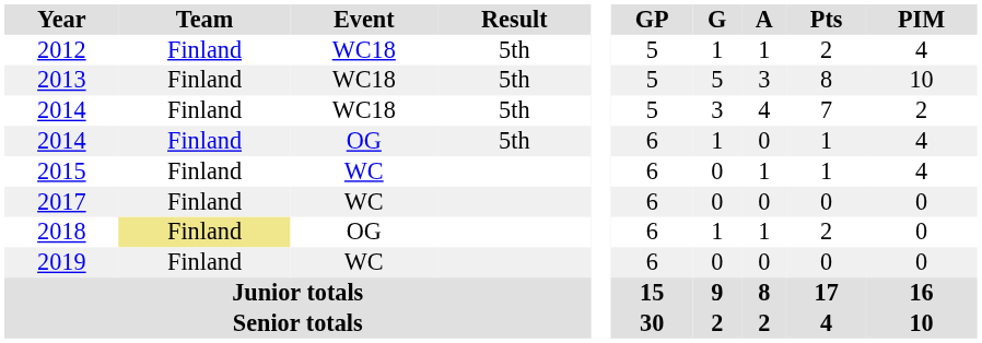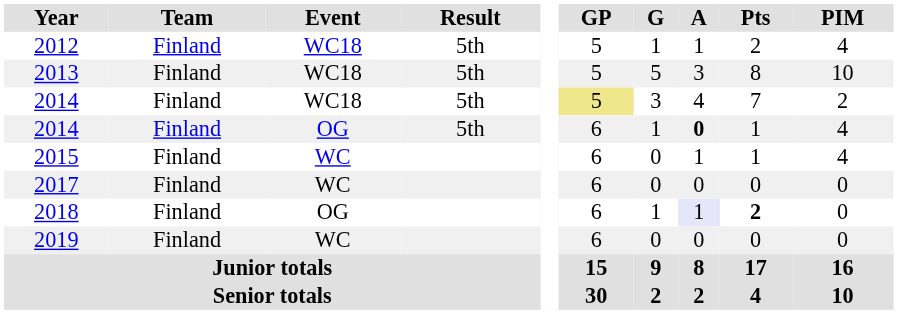2014 / WC18 | GP: no background -> khaki background
2014 / OG | A: normal -> bold
2018 | Team: khaki background -> no background
2018 | A: no background -> lavender background
2018 | Pts: normal -> bold
